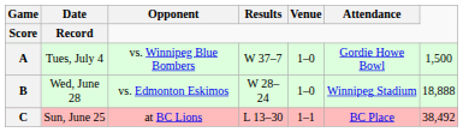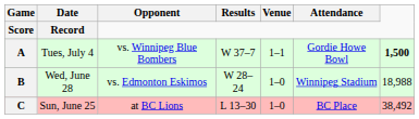A | Venue: 1–0 -> 1–1
A | column 7: normal -> bold
B | column 7: 18,888 -> 18,988
C | Venue: 1–1 -> 1–0
